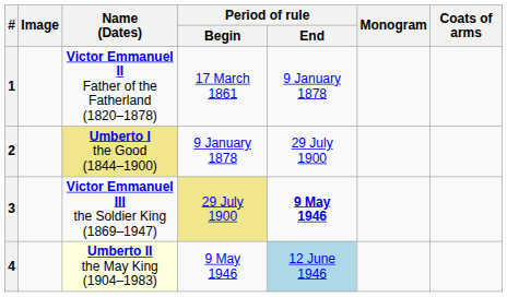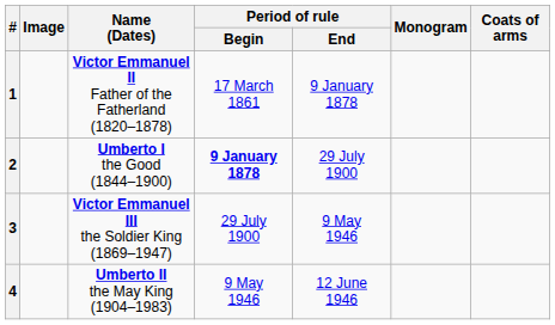2 | Name (Dates): khaki background -> no background
2 | Period of rule / Begin: normal -> bold
3 | Period of rule / Begin: khaki background -> no background
3 | Period of rule / End: bold -> normal
4 | Name (Dates): lightyellow background -> no background
4 | Period of rule / End: lightblue background -> no background
